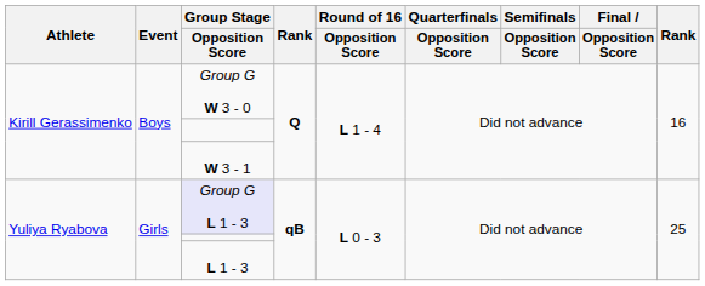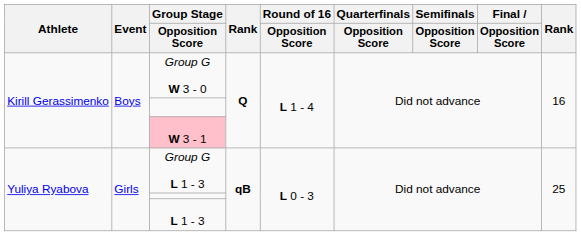W 3 - 1 | Group Stage / Opposition Score: no background -> pink background
Group G L 1 - 3 | Group Stage / Opposition Score: lavender background -> no background
